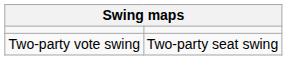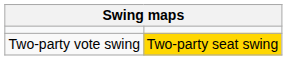Two-party vote swing | column 2: no background -> gold background
